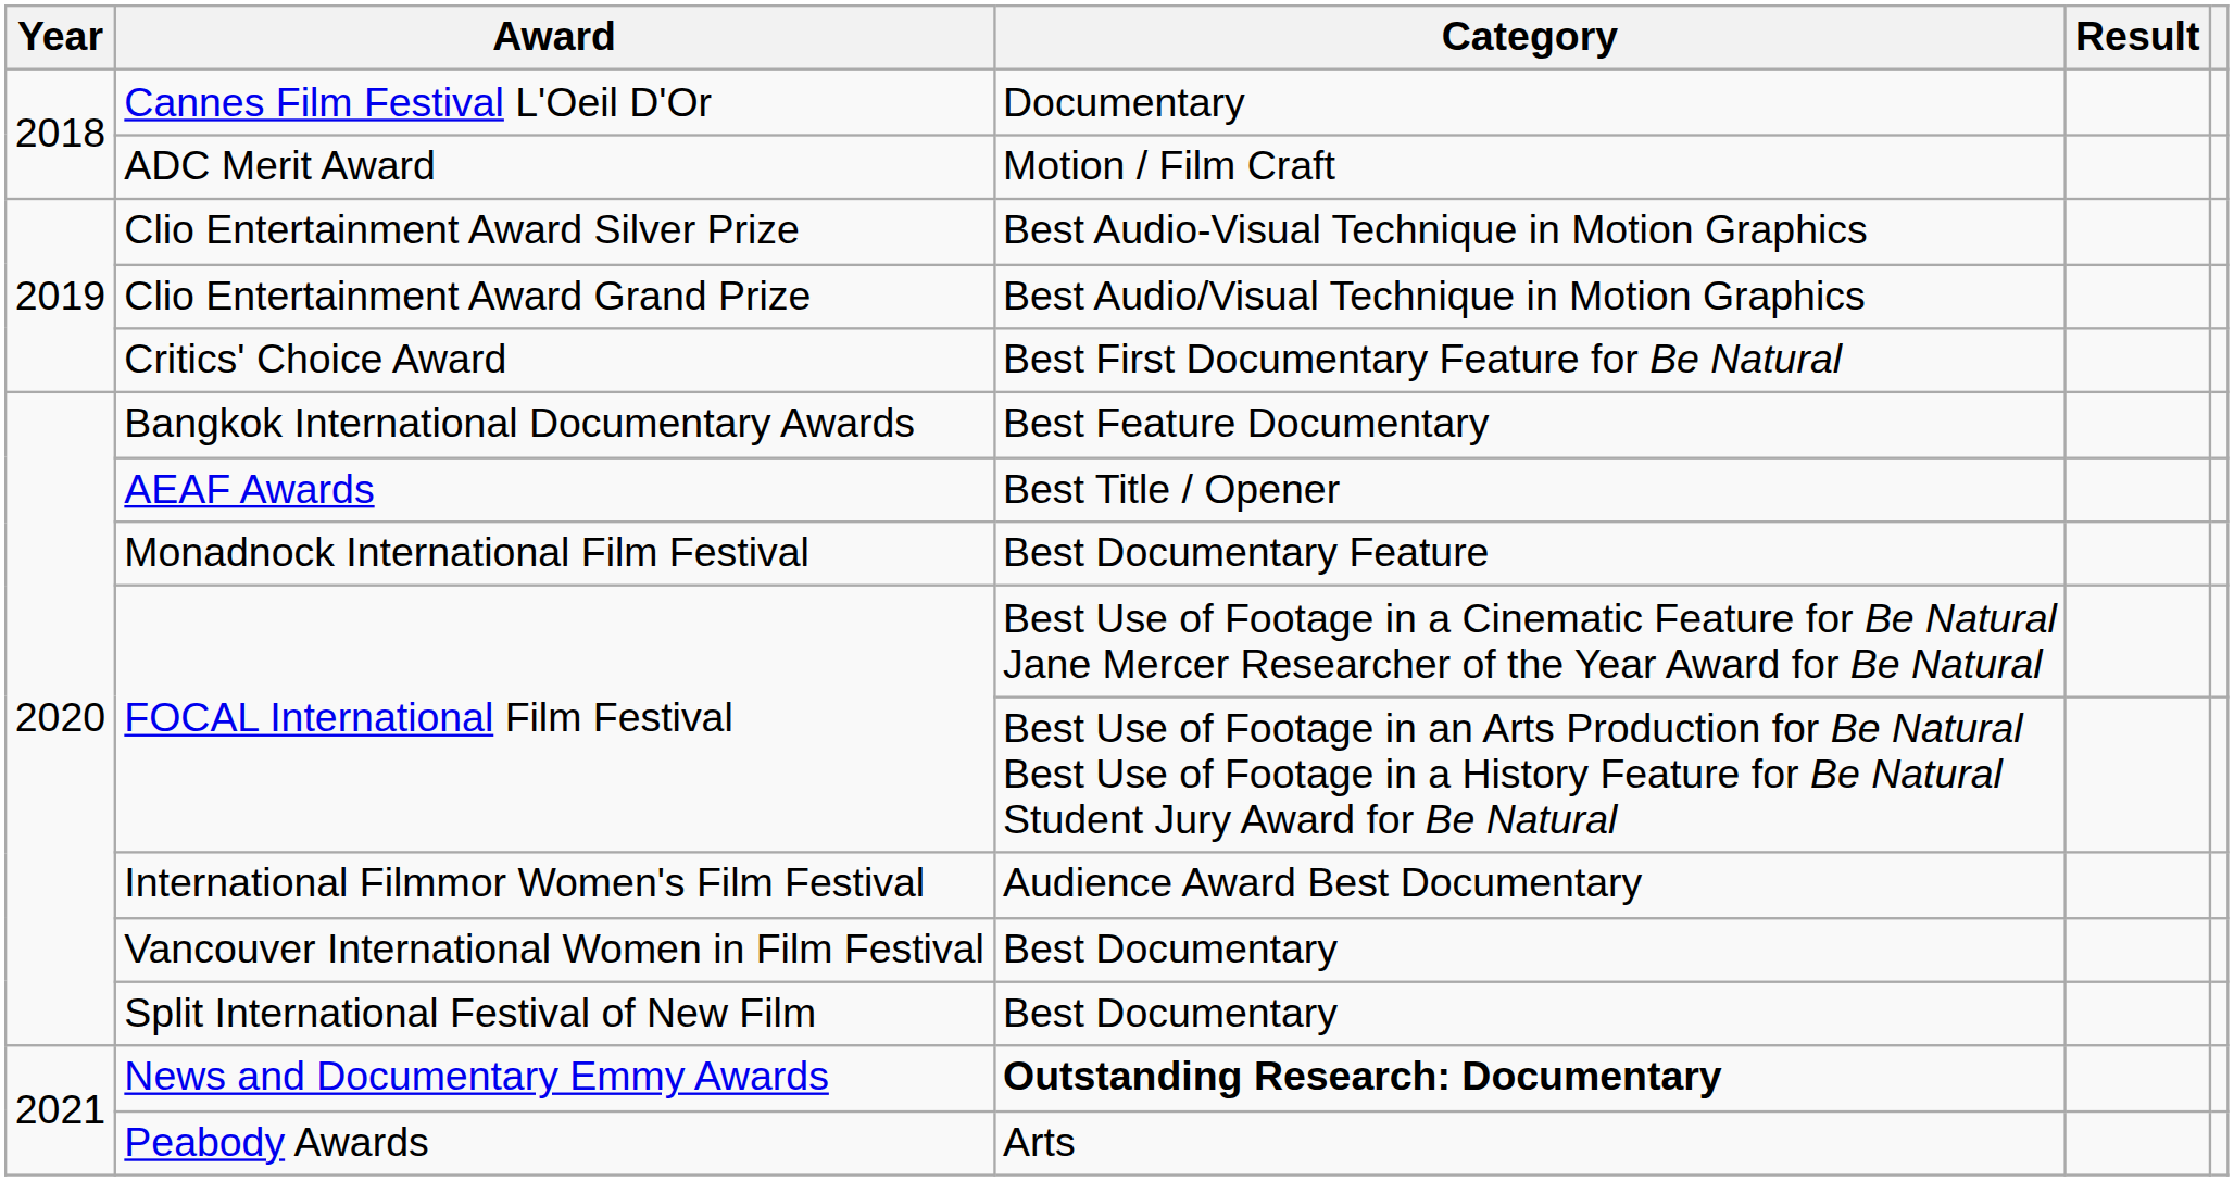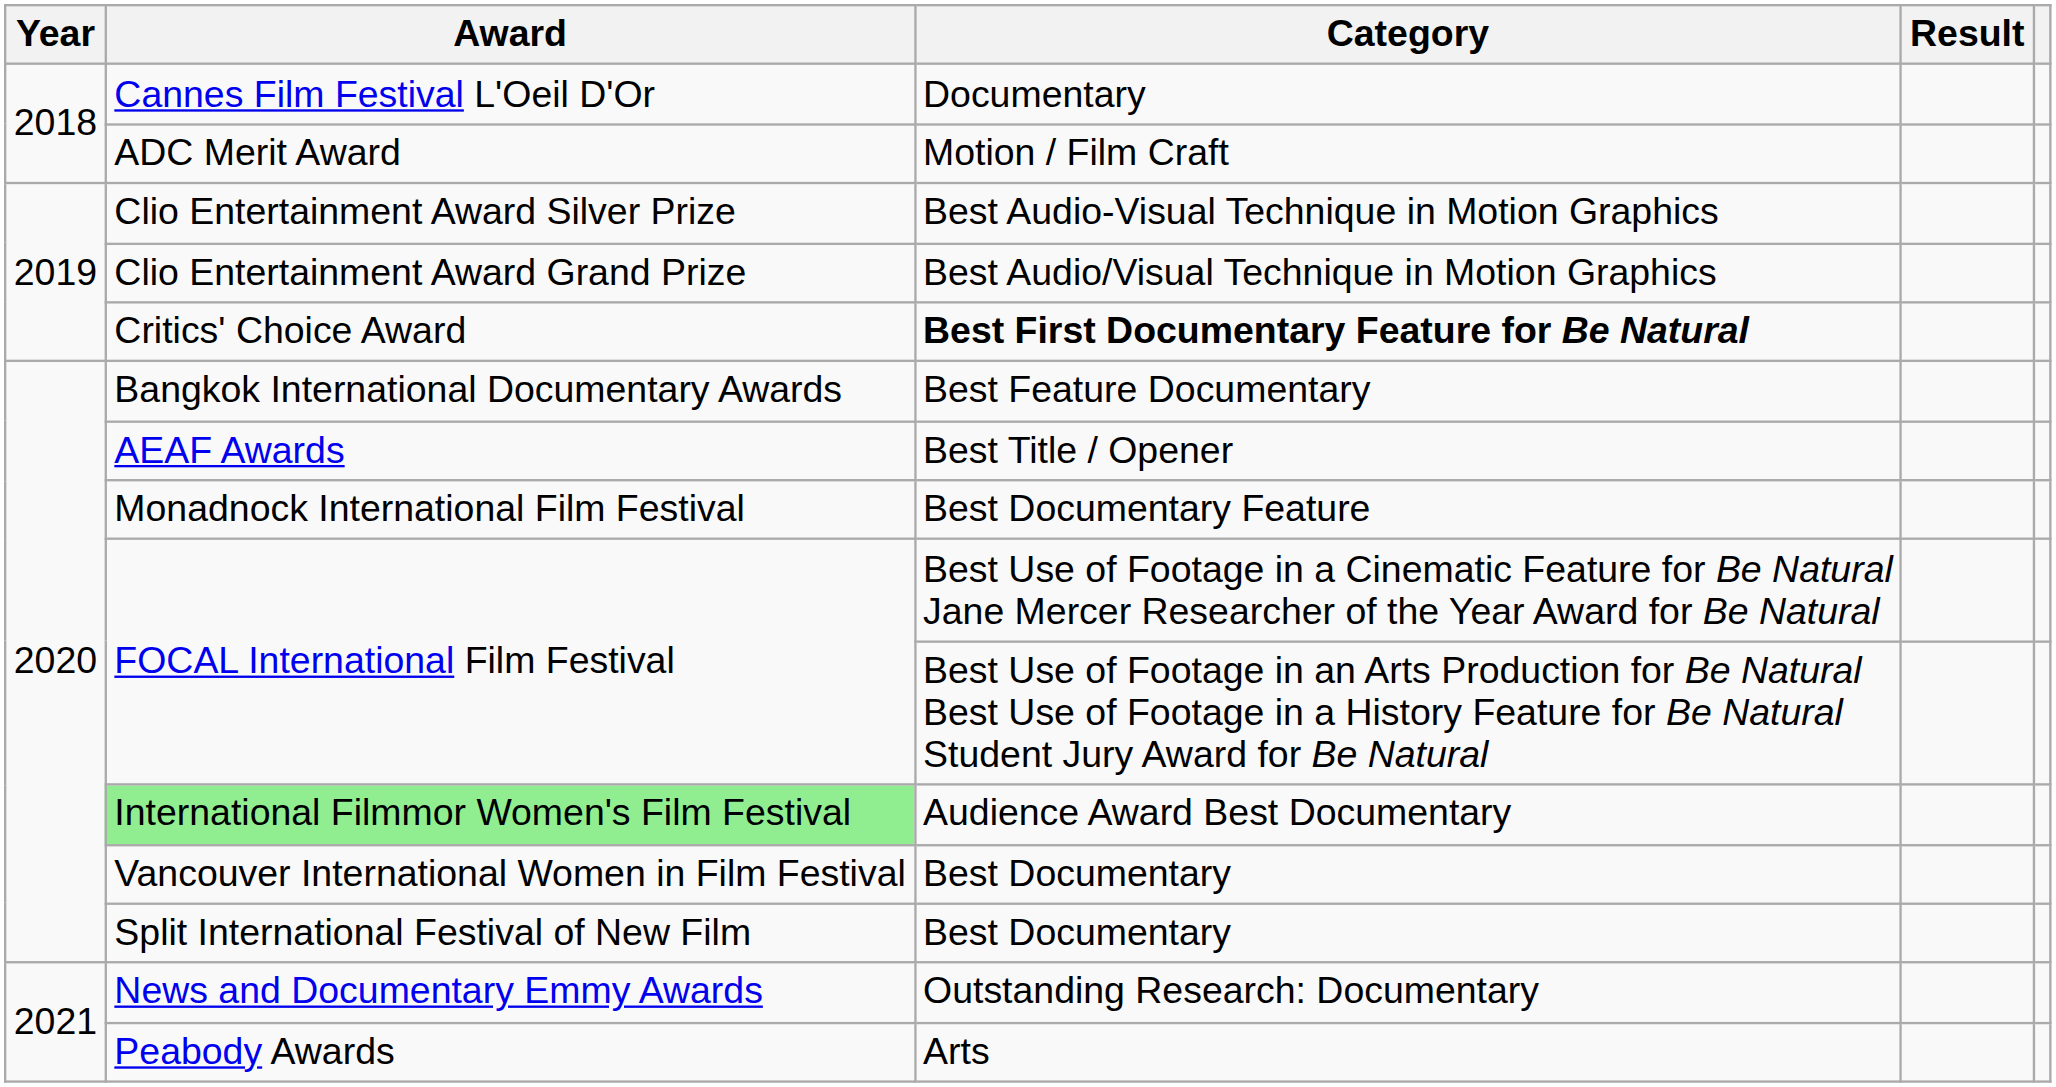Critics' Choice Award | Category: normal -> bold
International Filmmor Women's Film Festival | Award: no background -> lightgreen background
News and Documentary Emmy Awards | Category: bold -> normal
